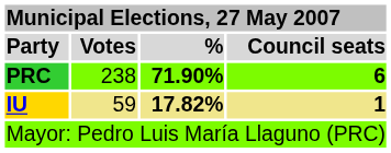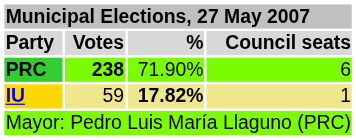PRC | column 2: normal -> bold
PRC | column 3: bold -> normal
PRC | column 4: bold -> normal
IU | column 4: bold -> normal
